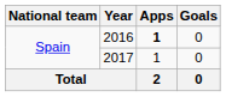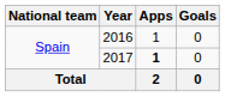2016 | Apps: bold -> normal
2017 | Apps: normal -> bold
